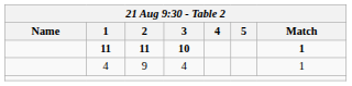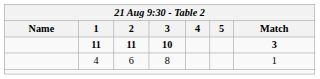row 3 | Match: 1 -> 3
row 4 | 2: 9 -> 6
row 4 | 3: 4 -> 8
